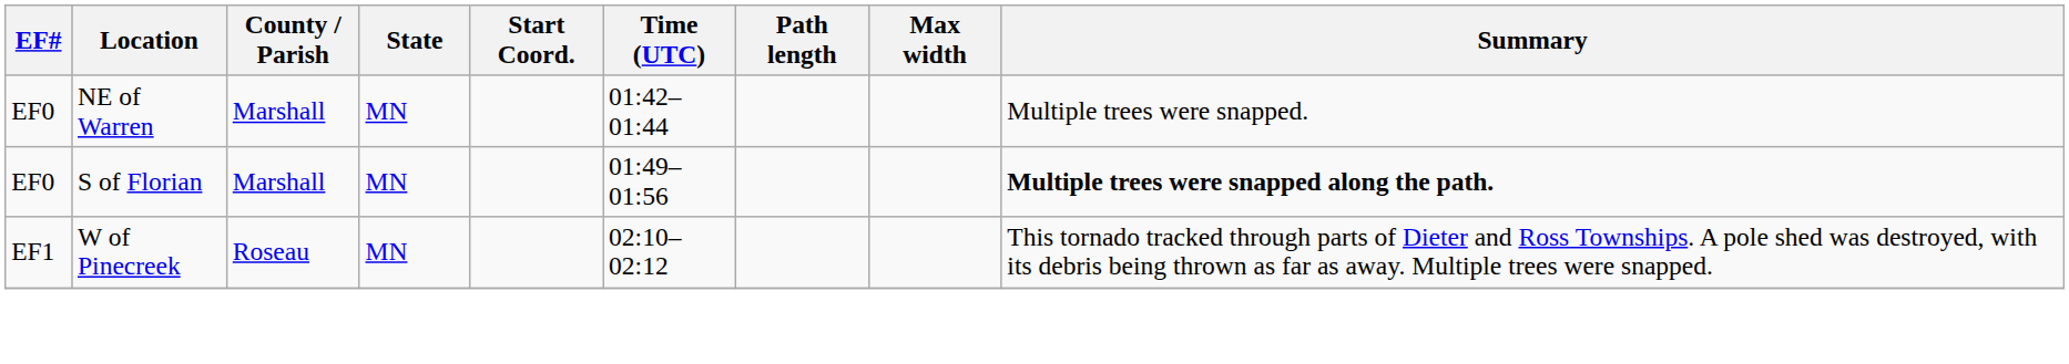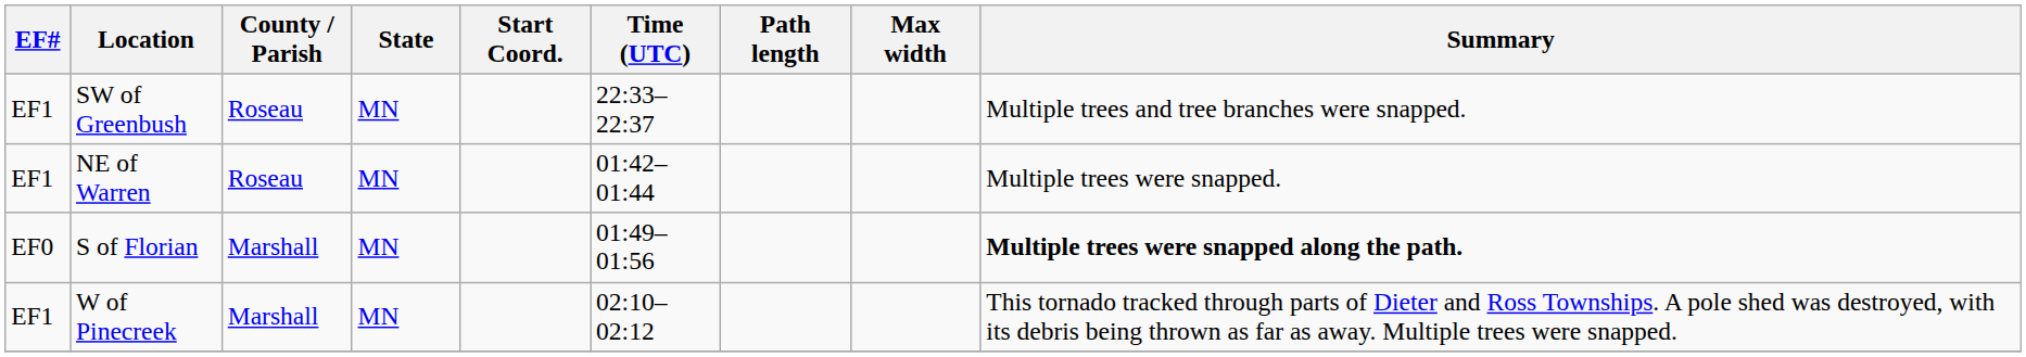+ row: EF1 | SW of Greenbush | Roseau | MN | 22:33–22:37 | Multiple trees and tree branches were snapped.
NE of Warren | EF#: EF0 -> EF1
NE of Warren | County / Parish: Marshall -> Roseau
W of Pinecreek | County / Parish: Roseau -> Marshall
